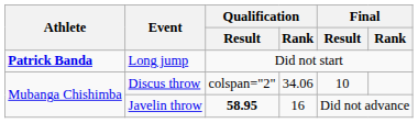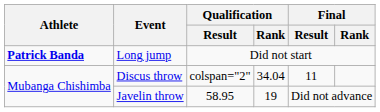Discus throw | Qualification / Rank: 34.06 -> 34.04
Discus throw | Final / Result: 10 -> 11
Javelin throw | Qualification / Result: bold -> normal
Javelin throw | Qualification / Rank: 16 -> 19
